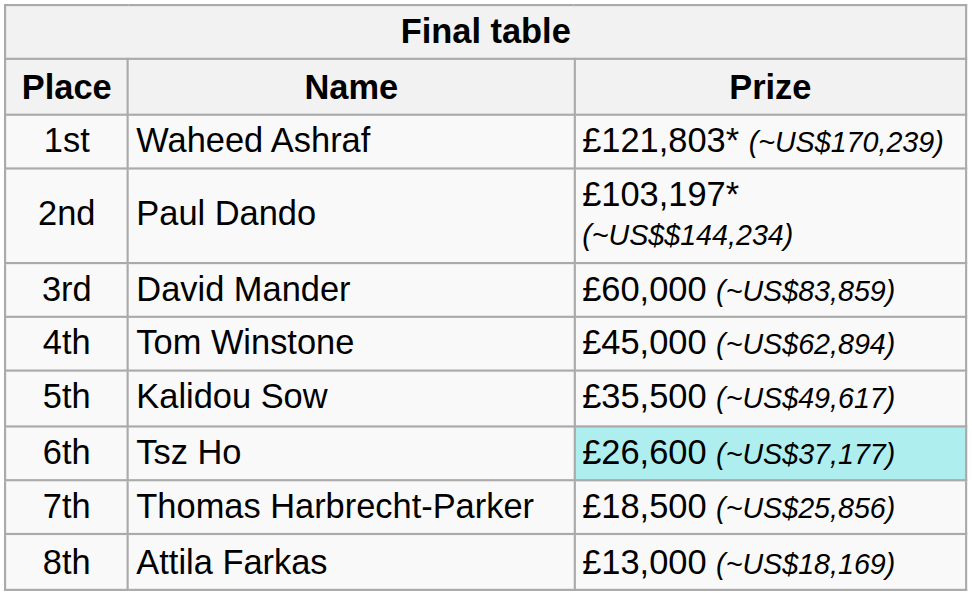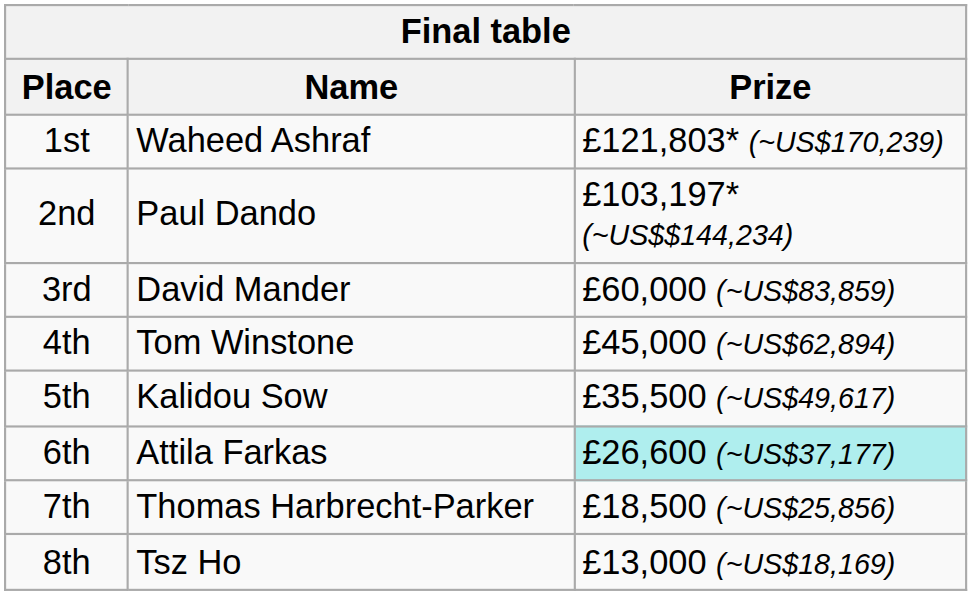6th | Name: Tsz Ho -> Attila Farkas
8th | Name: Attila Farkas -> Tsz Ho
